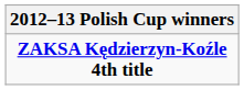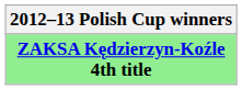row 2 | column 1: no background -> lightgreen background
